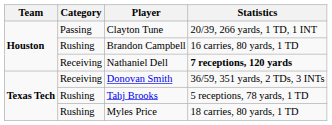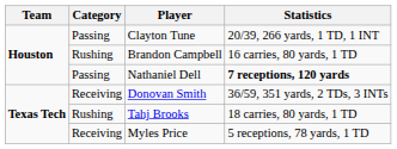Nathaniel Dell | Category: Receiving -> Passing
Tahj Brooks | Statistics: 5 receptions, 78 yards, 1 TD -> 18 carries, 80 yards, 1 TD
Myles Price | Category: Rushing -> Receiving
Myles Price | Statistics: 18 carries, 80 yards, 1 TD -> 5 receptions, 78 yards, 1 TD
